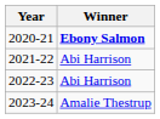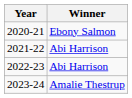2020-21 | Winner: bold -> normal
